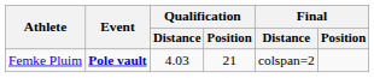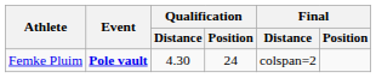Femke Pluim | Qualification / Distance: 4.03 -> 4.30
Femke Pluim | Qualification / Position: 21 -> 24
